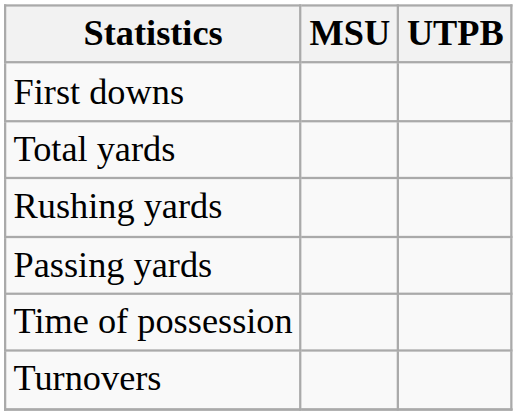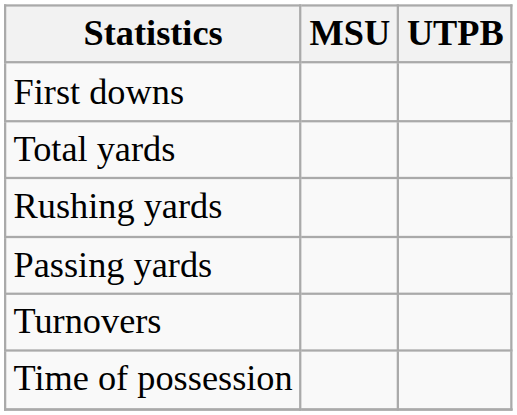rows swapped: Turnovers <-> Time of possession
